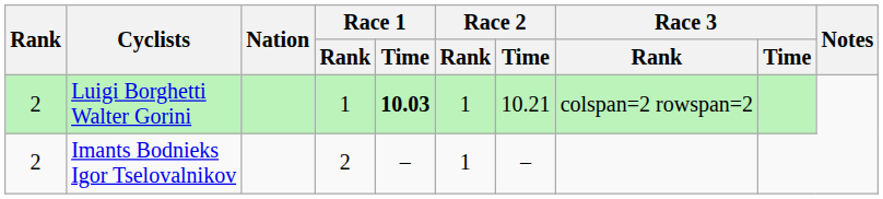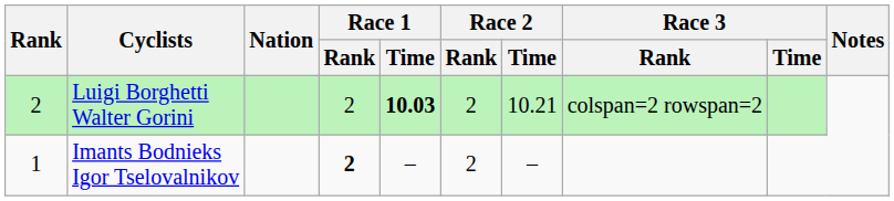Luigi Borghetti Walter Gorini | Race 1 / Rank: 1 -> 2
Luigi Borghetti Walter Gorini | Race 2 / Rank: 1 -> 2
Imants Bodnieks Igor Tselovalnikov | Rank: 2 -> 1
Imants Bodnieks Igor Tselovalnikov | Race 1 / Rank: normal -> bold
Imants Bodnieks Igor Tselovalnikov | Race 2 / Rank: 1 -> 2
